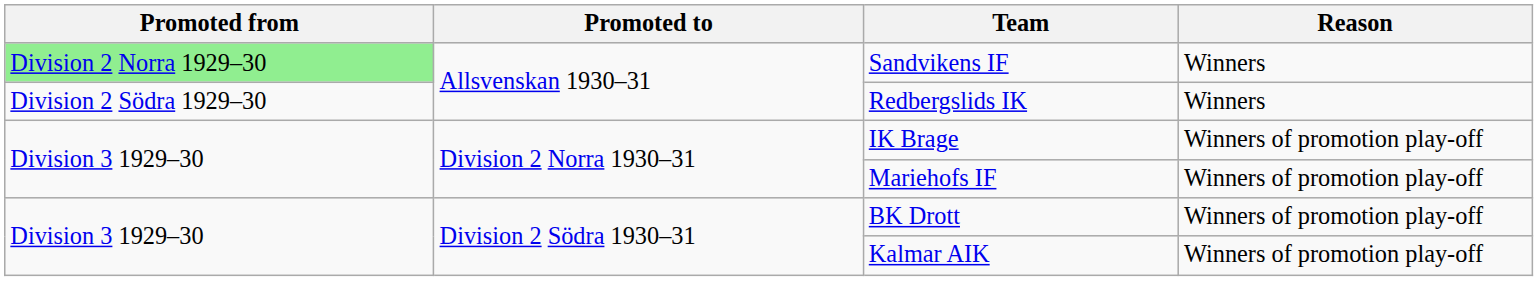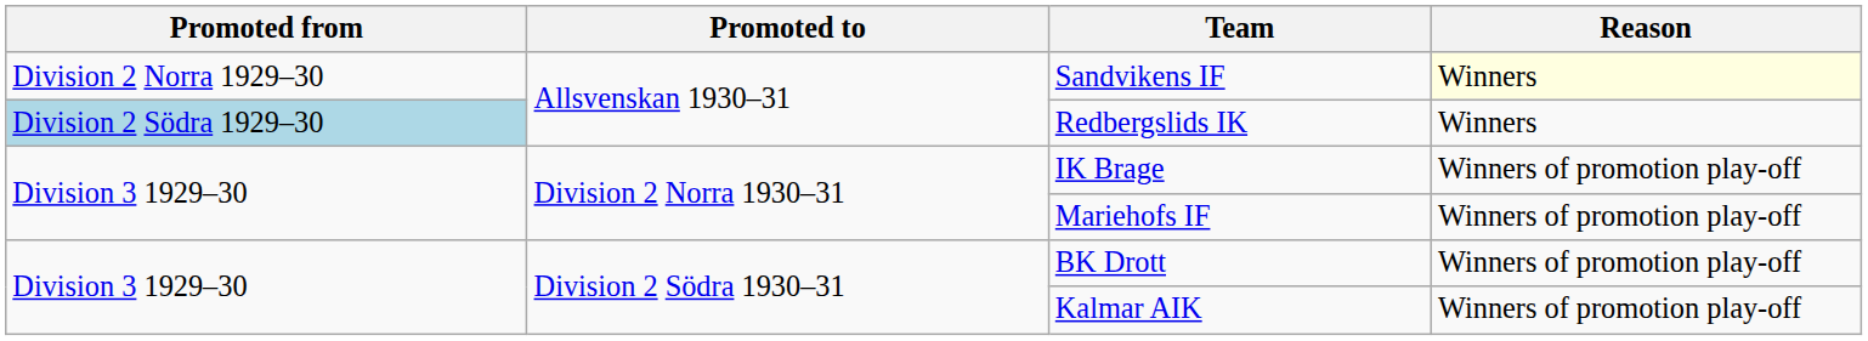Sandvikens IF | Promoted from: lightgreen background -> no background
Sandvikens IF | Reason: no background -> lightyellow background
Redbergslids IK | Promoted from: no background -> lightblue background
